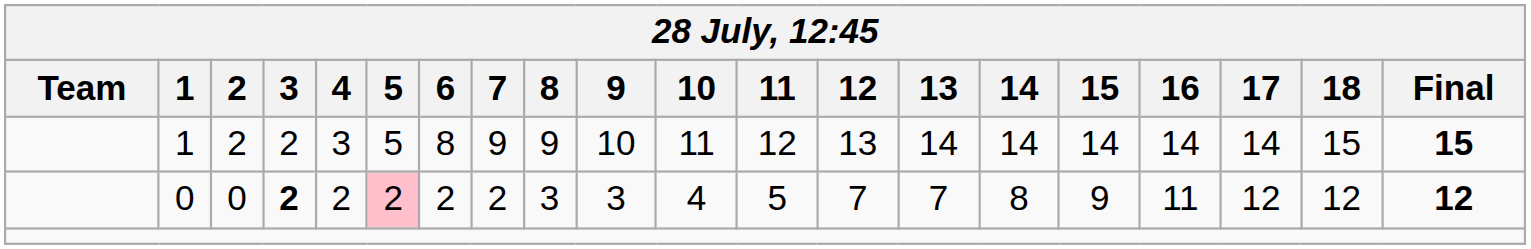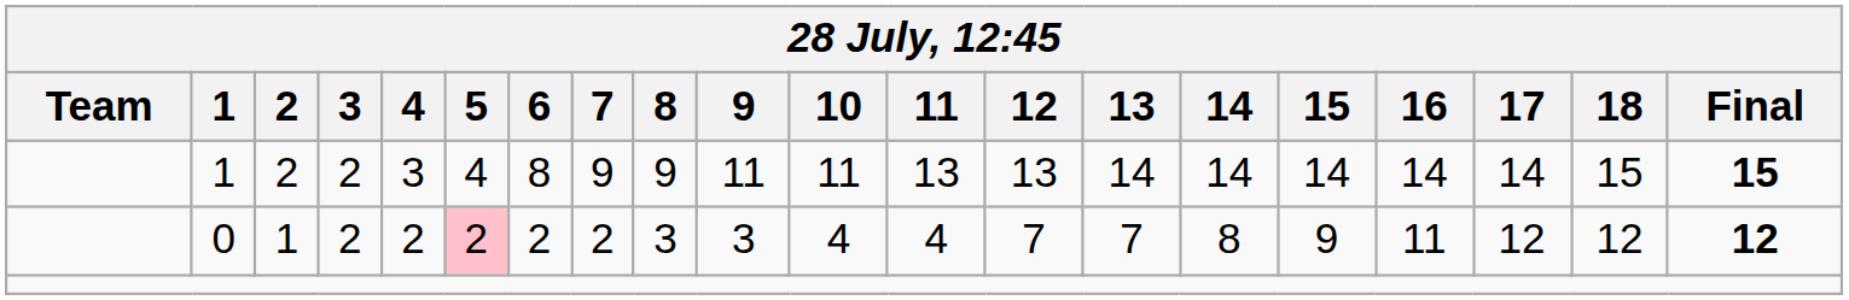row 3 | 5: 5 -> 4
row 3 | 9: 10 -> 11
row 3 | 11: 12 -> 13
row 4 | 2: 0 -> 1
row 4 | 3: bold -> normal
row 4 | 11: 5 -> 4
